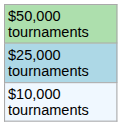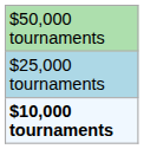row 3 | column 1: normal -> bold
